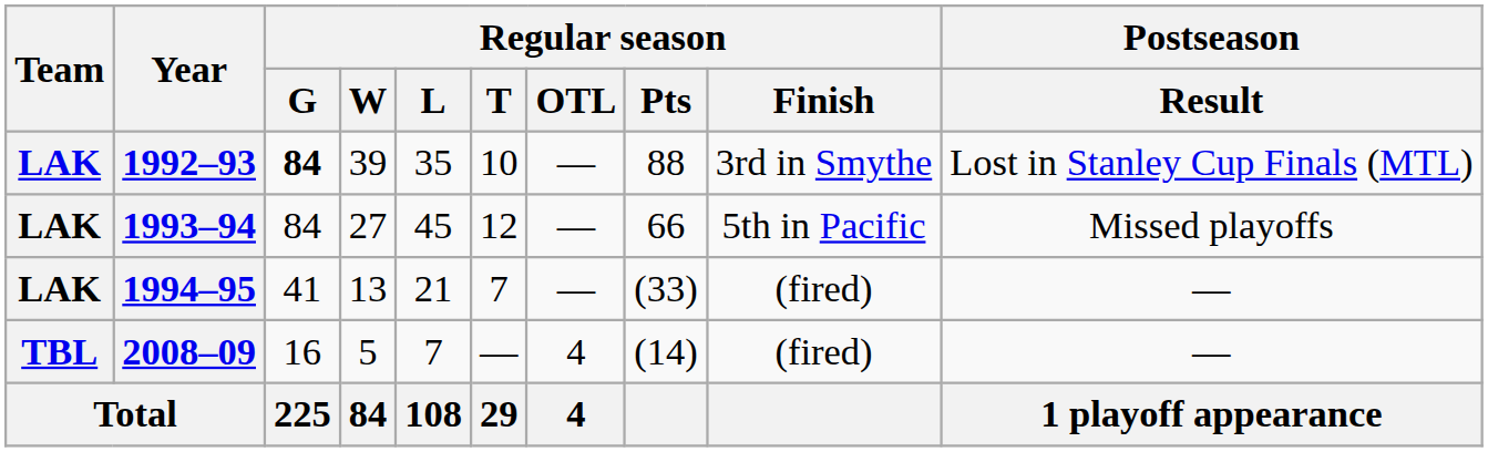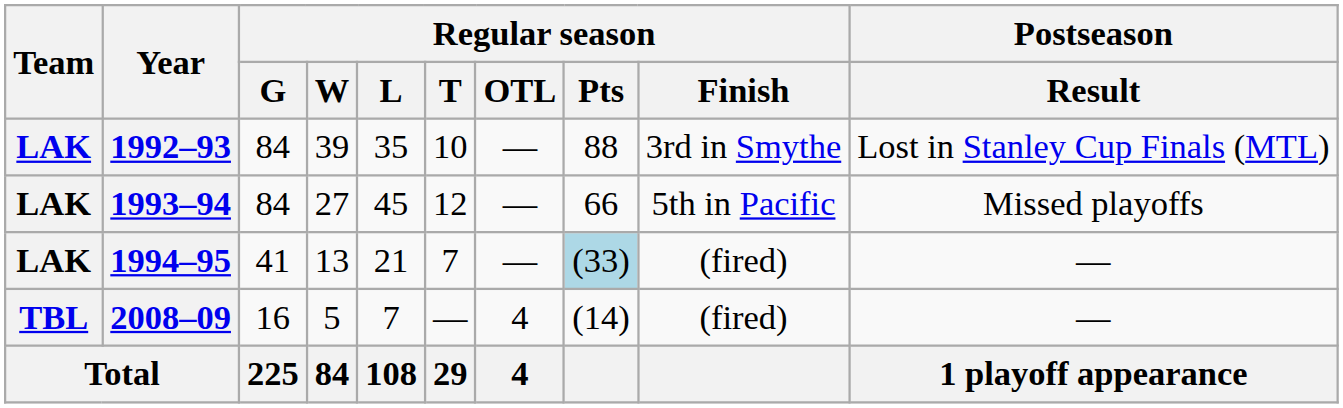1992–93 | Regular season / G: bold -> normal
1994–95 | Regular season / Pts: no background -> lightblue background
